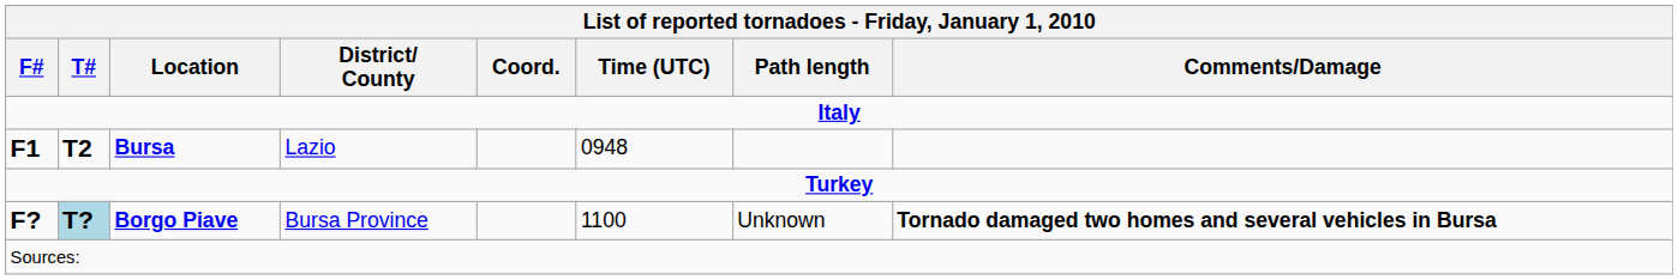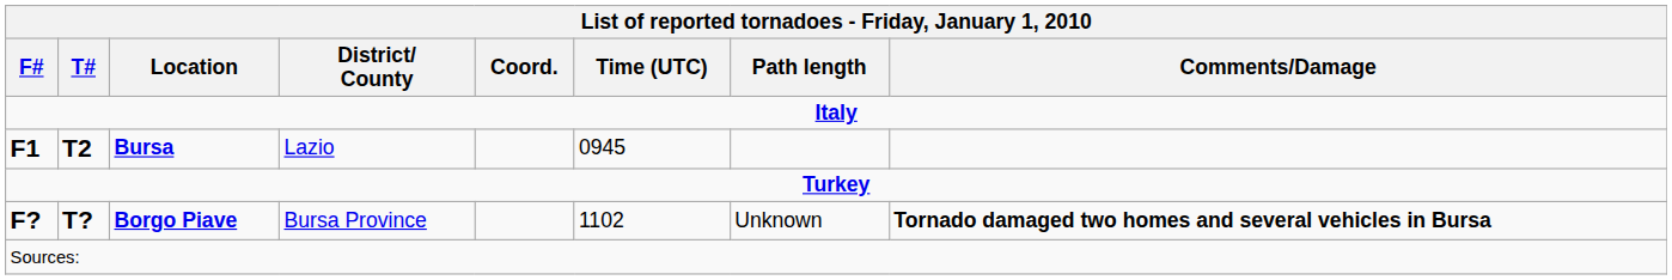F1 | Time (UTC): 0948 -> 0945
F? | T#: lightblue background -> no background
F? | Time (UTC): 1100 -> 1102
